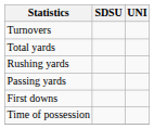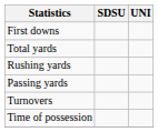rows swapped: First downs <-> Turnovers
